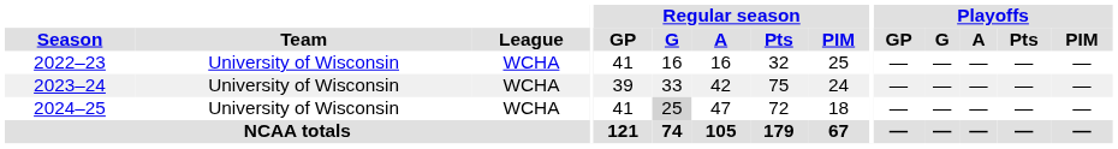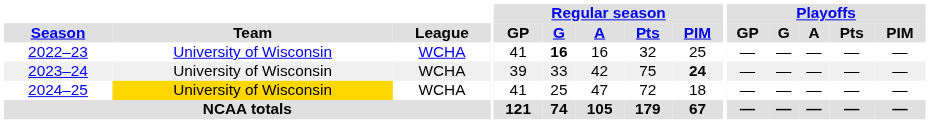2022–23 | Regular season / G: normal -> bold
2023–24 | Regular season / PIM: normal -> bold
2024–25 | Team: no background -> gold background
2024–25 | Regular season / G: lightgrey background -> no background
